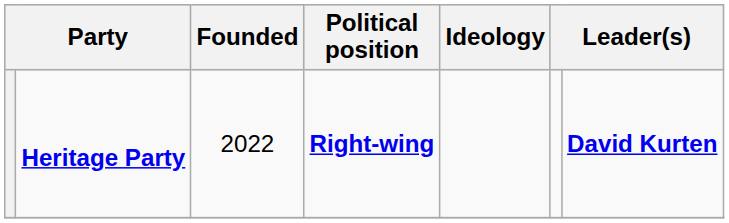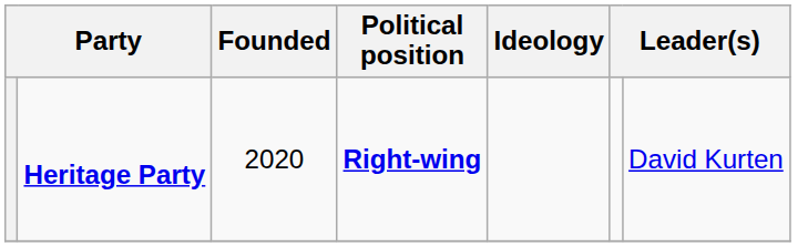Heritage Party | Founded: 2022 -> 2020
Heritage Party | column 7: bold -> normal
